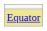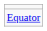row 2 | column 1: khaki background -> no background
